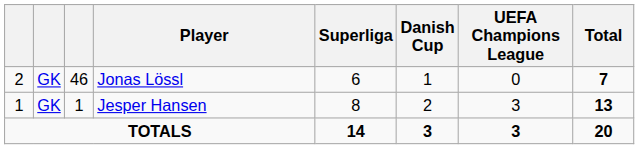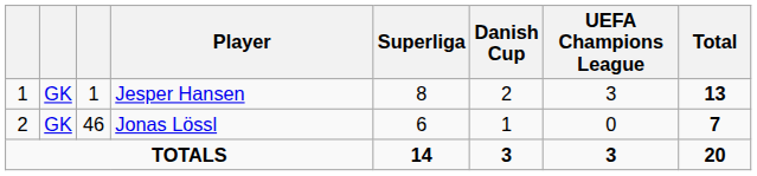rows swapped: Jesper Hansen <-> Jonas Lössl
